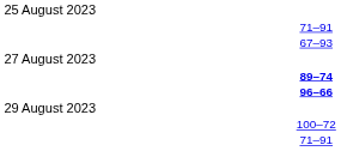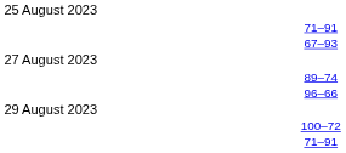89–74 | column 2: bold -> normal
96–66 | column 2: bold -> normal
